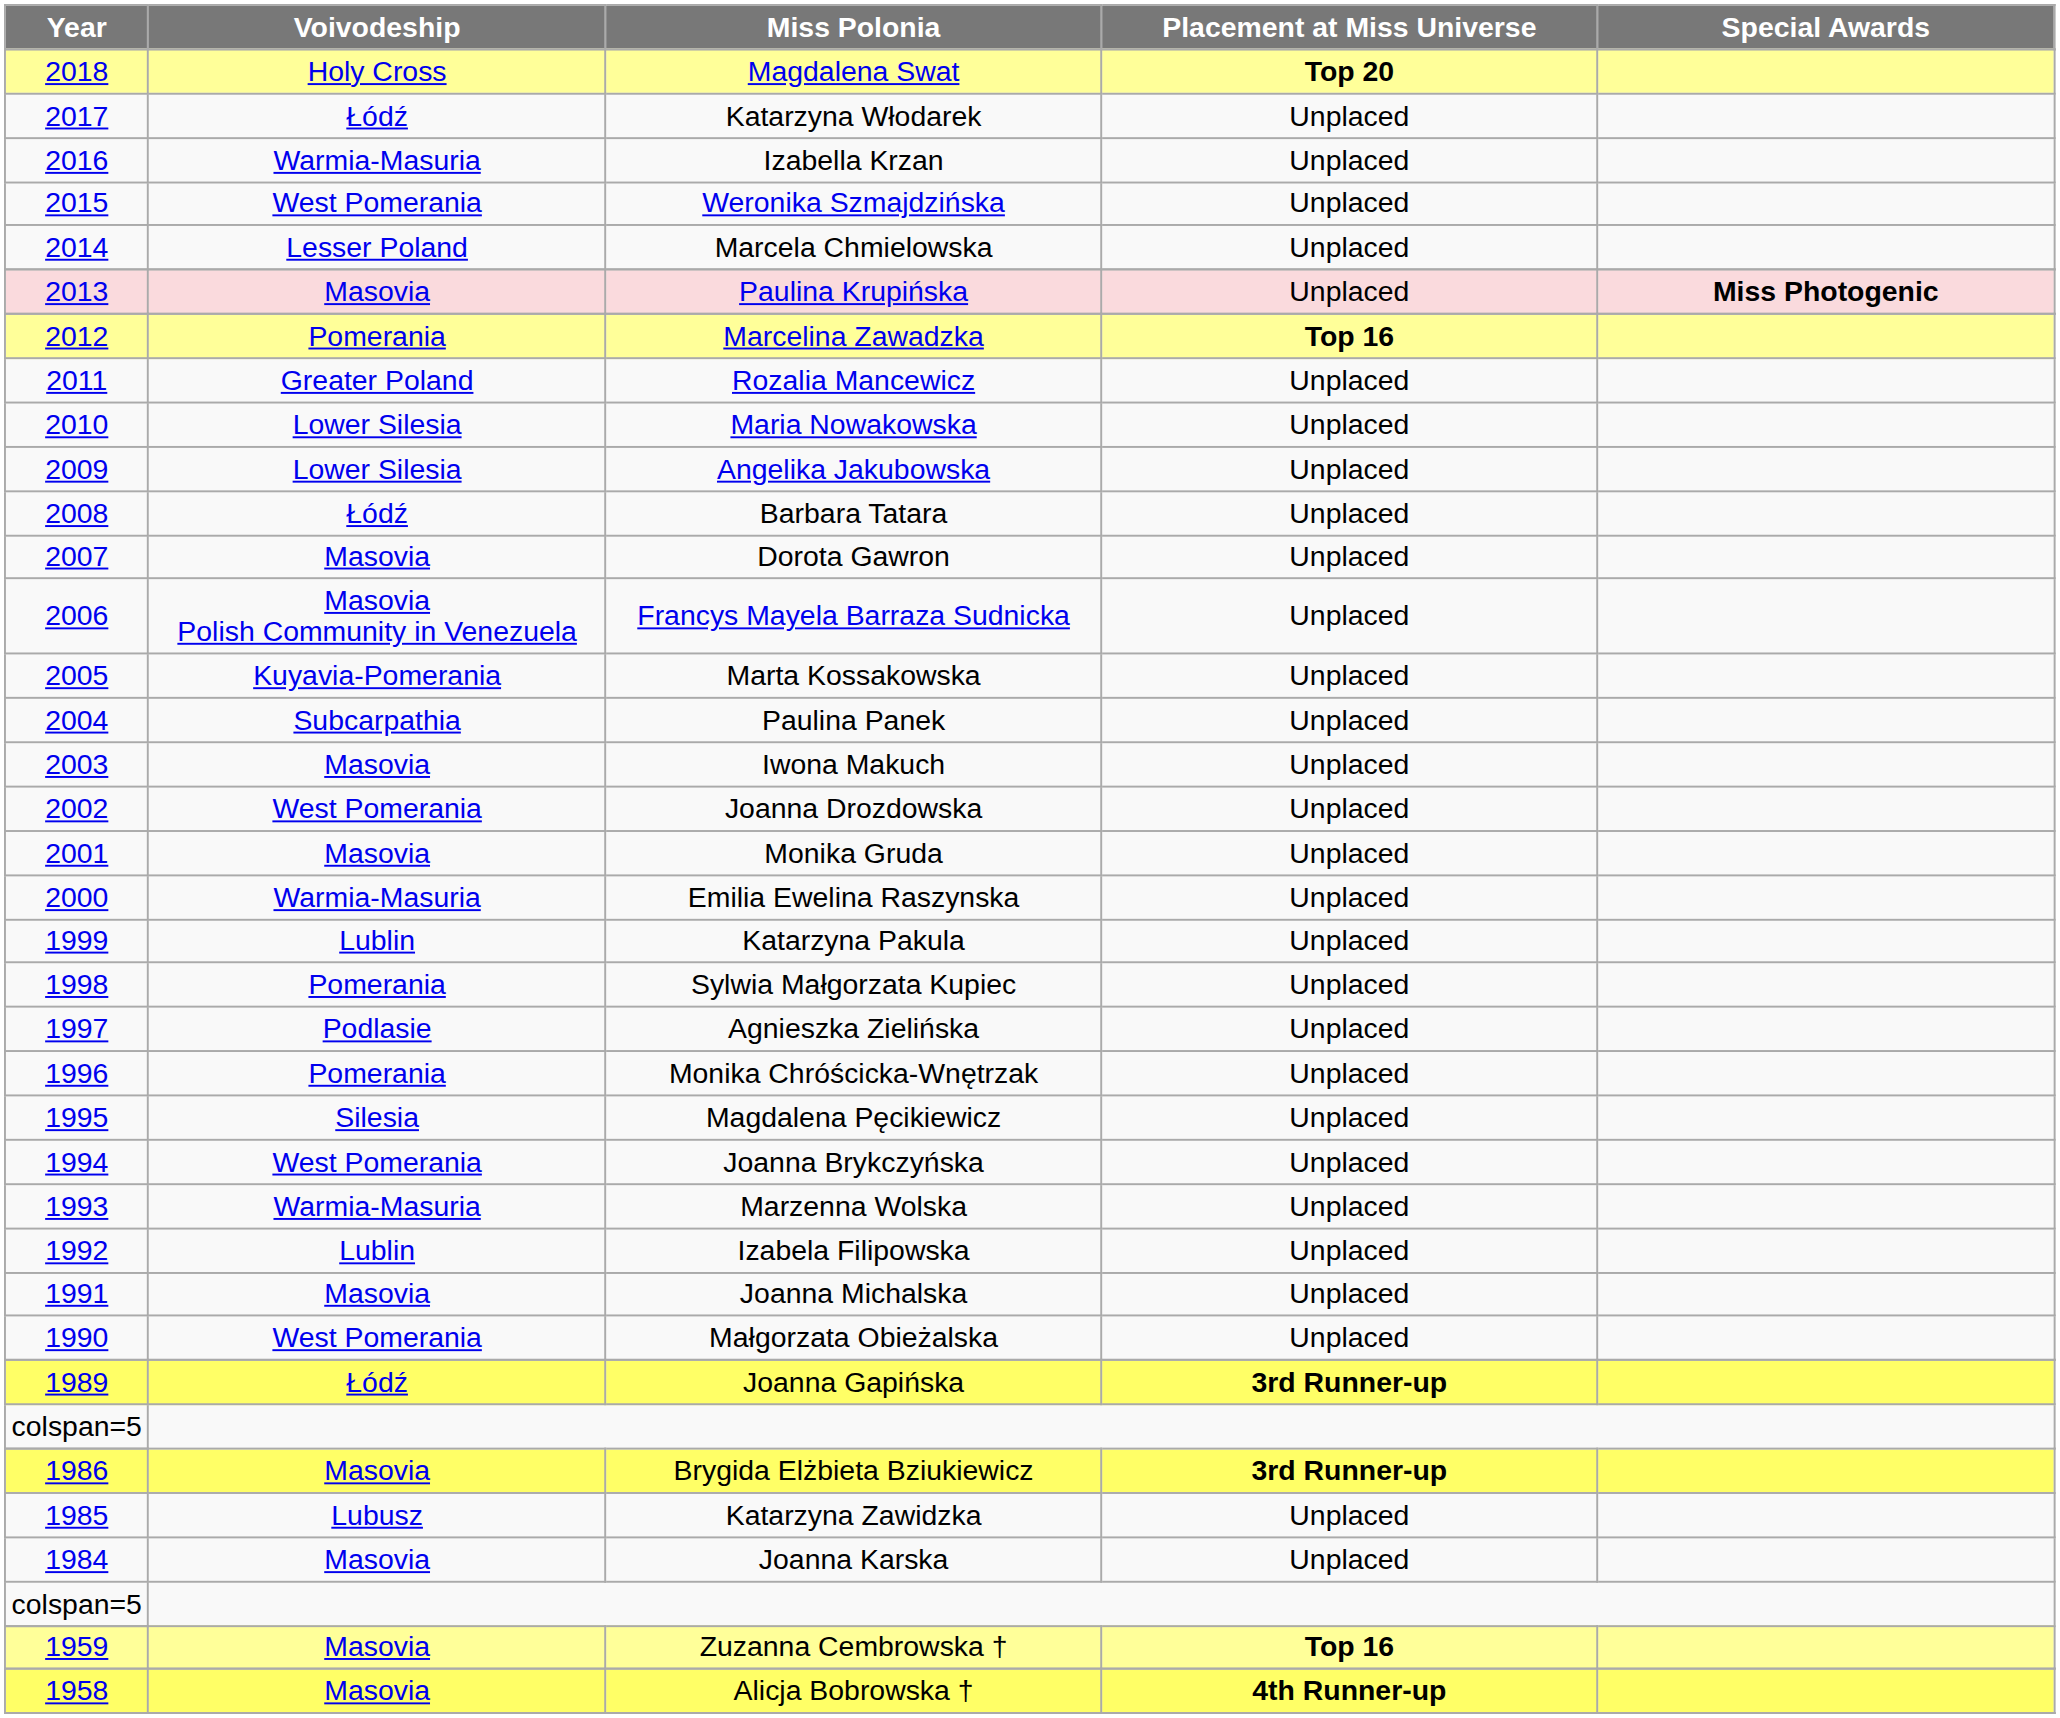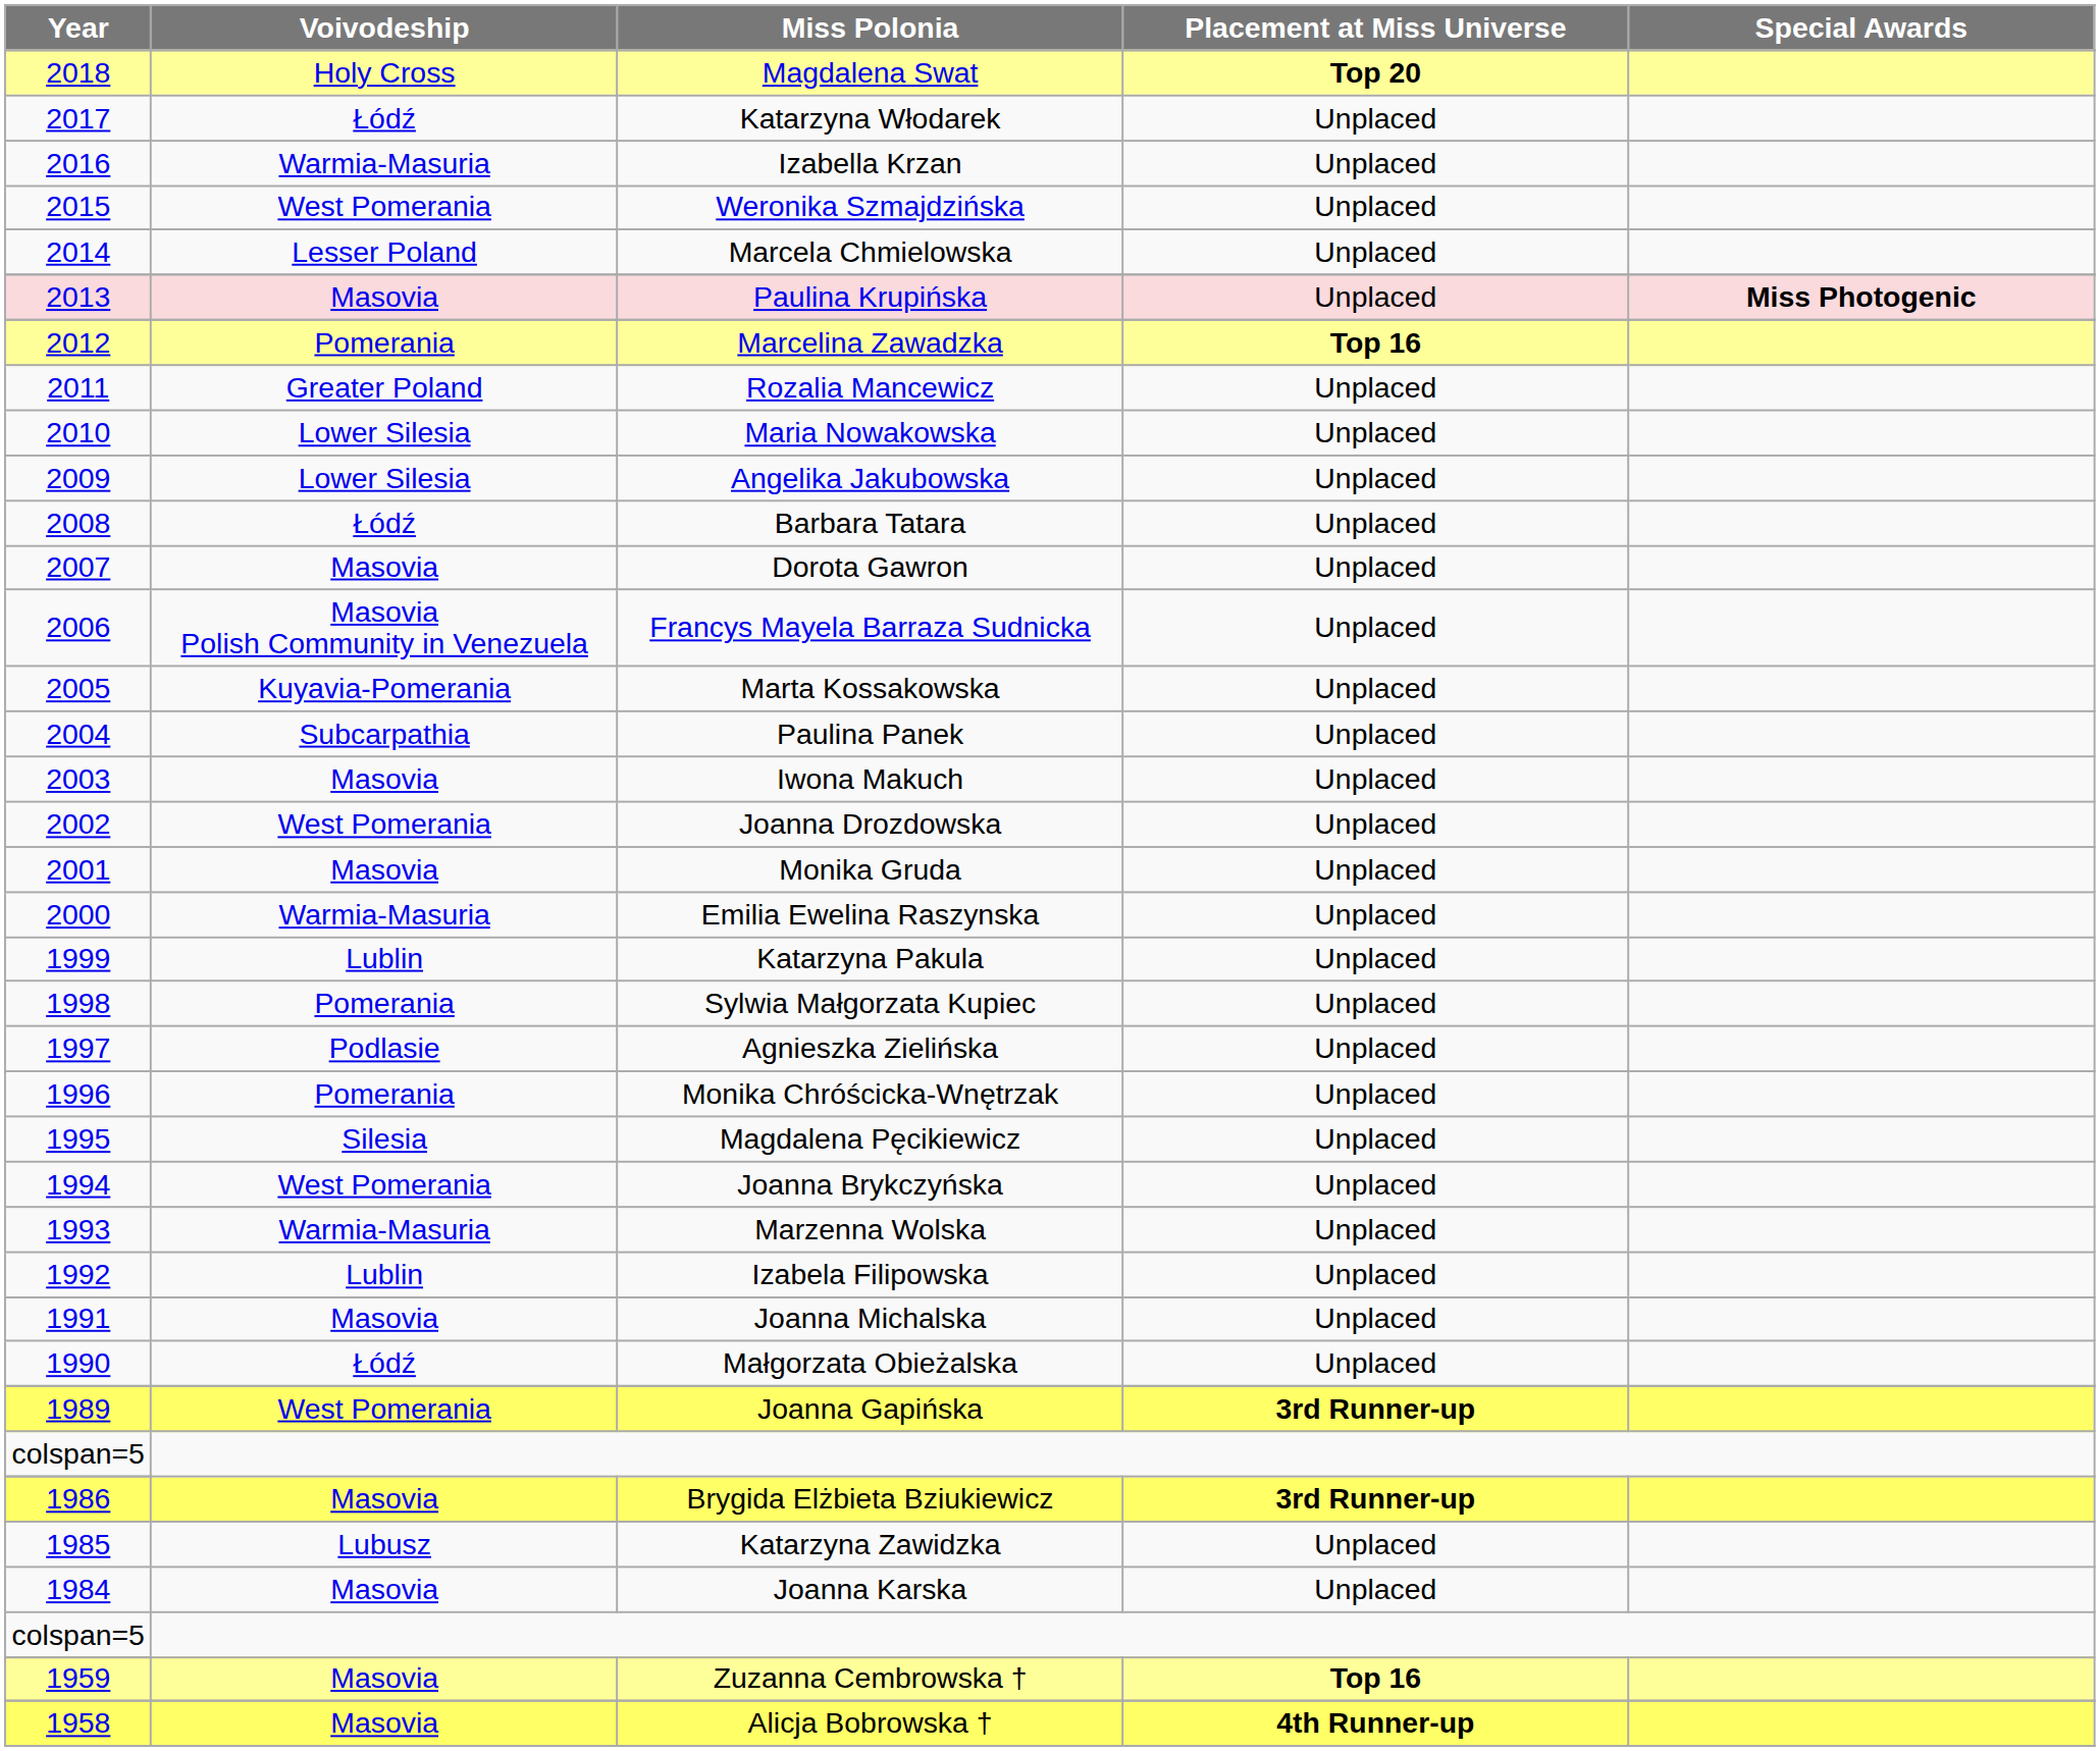Małgorzata Obieżalska | Voivodeship: West Pomerania -> Łódź
Joanna Gapińska | Voivodeship: Łódź -> West Pomerania
